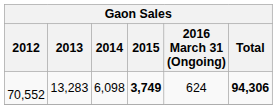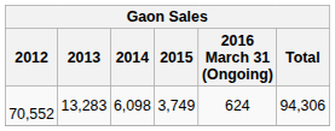70,552 | 2015: bold -> normal
70,552 | Total: bold -> normal
